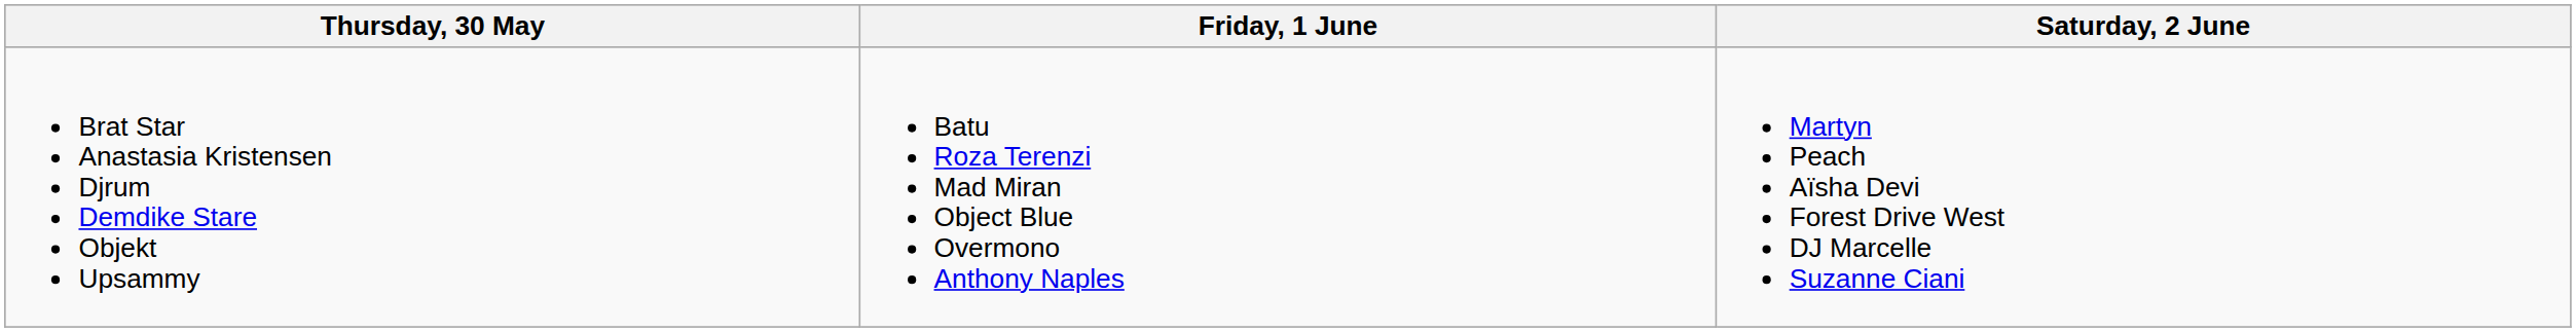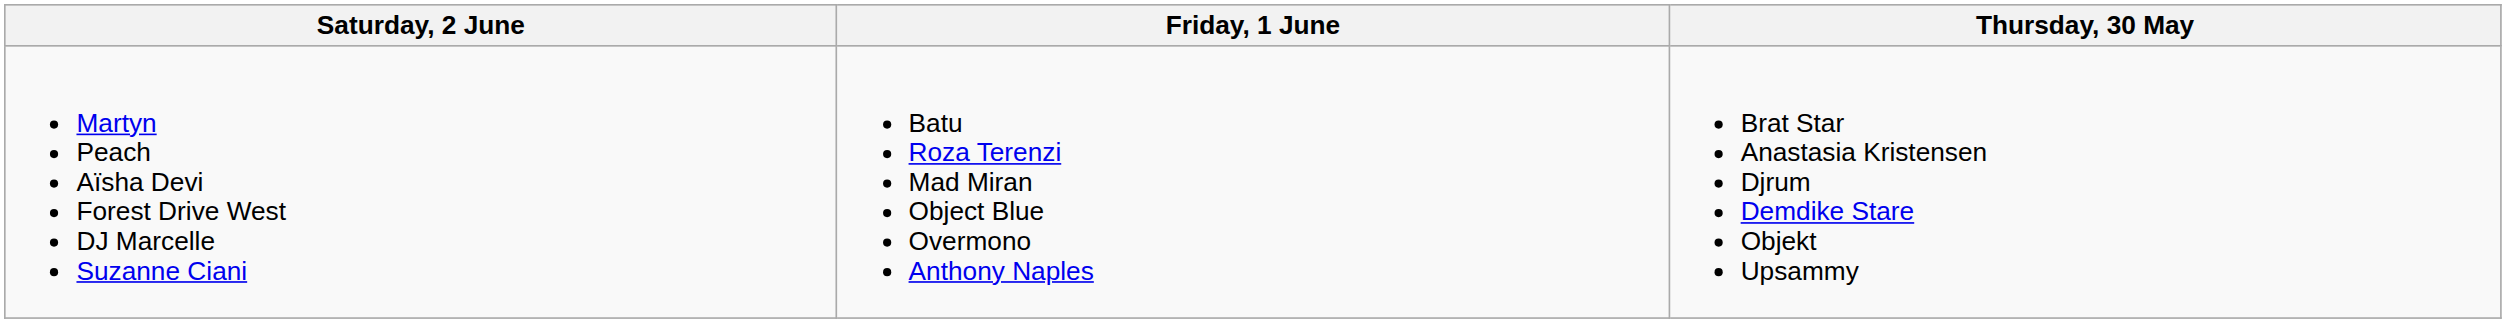columns swapped: Thursday, 30 May <-> Saturday, 2 June
